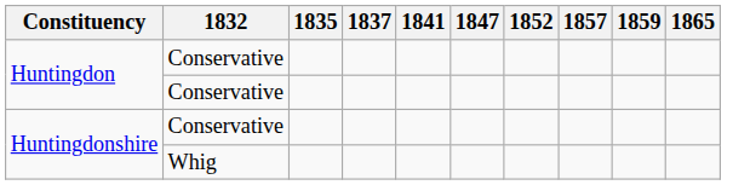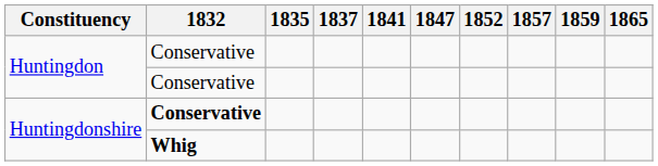Huntingdonshire / Conservative | 1832: normal -> bold
Huntingdonshire / Whig | 1832: normal -> bold
